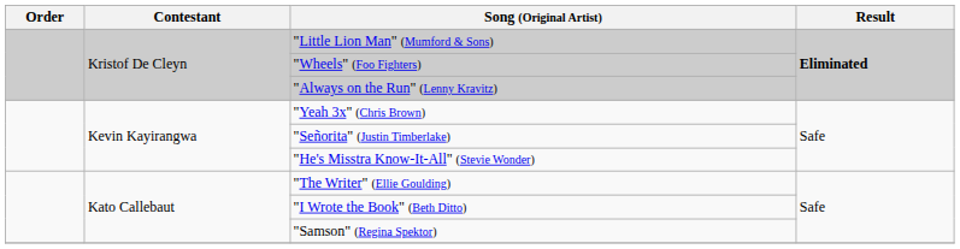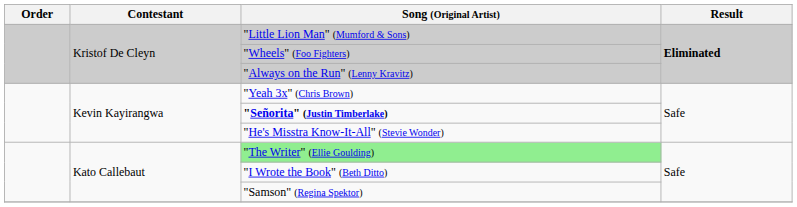"Señorita" (Justin Timberlake) | Song (Original Artist): normal -> bold
"The Writer" (Ellie Goulding) | Song (Original Artist): no background -> lightgreen background
